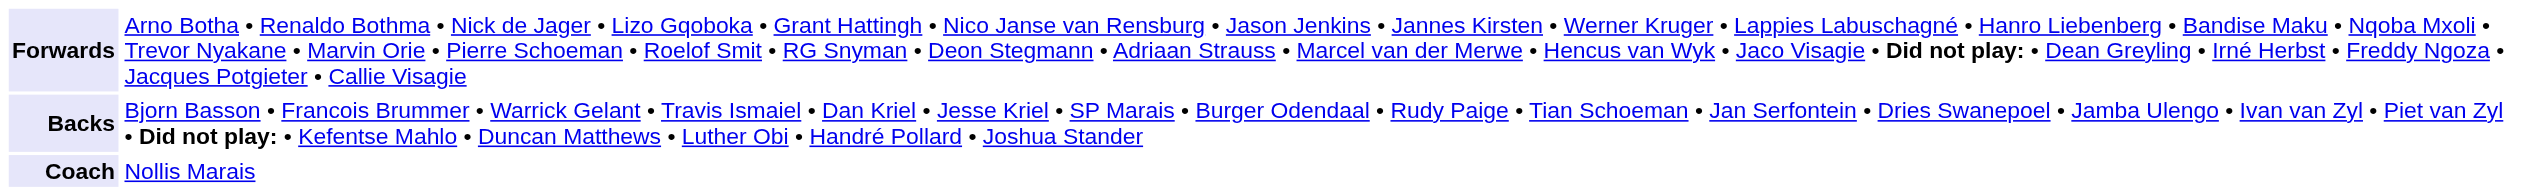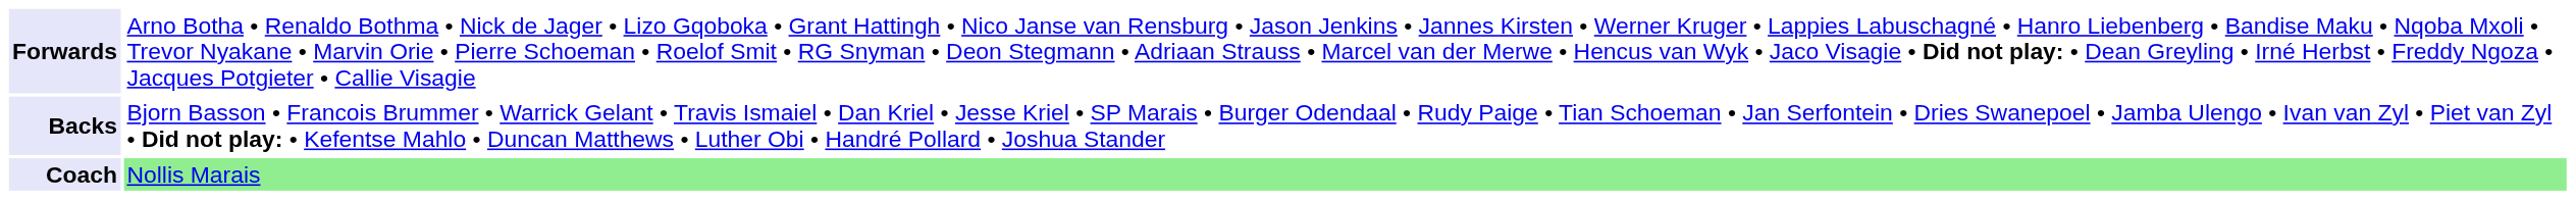Coach | column 2: no background -> lightgreen background
